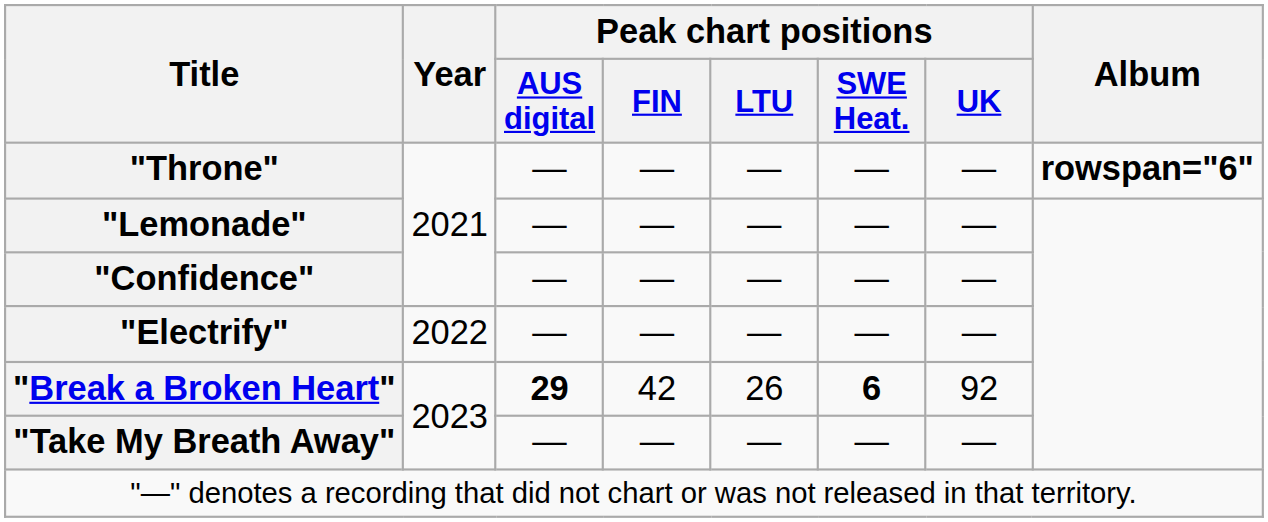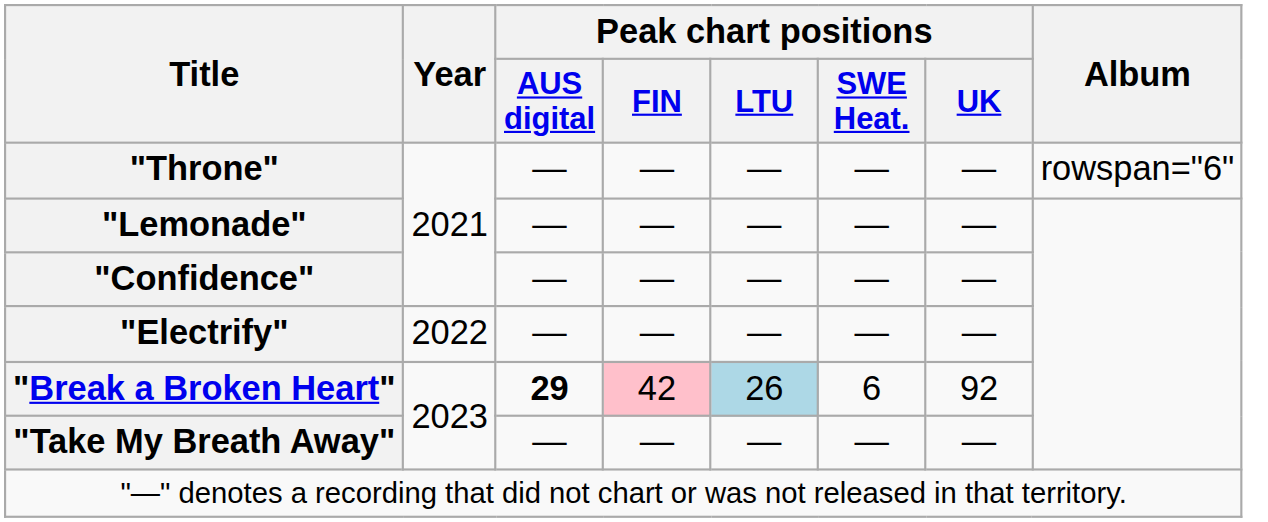"Throne" | Album: bold -> normal
"Break a Broken Heart" | Peak chart positions / FIN: no background -> pink background
"Break a Broken Heart" | Peak chart positions / LTU: no background -> lightblue background
"Break a Broken Heart" | Peak chart positions / SWE Heat.: bold -> normal
